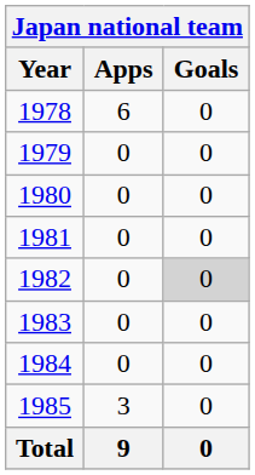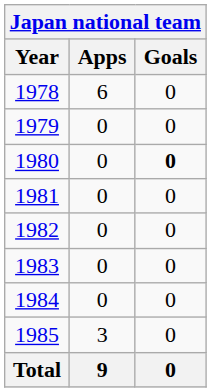1980 | Goals: normal -> bold
1982 | Goals: lightgrey background -> no background
